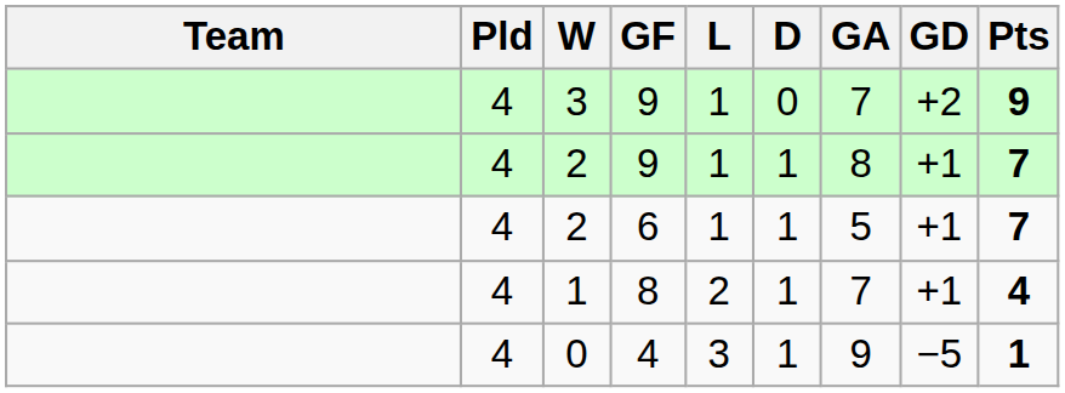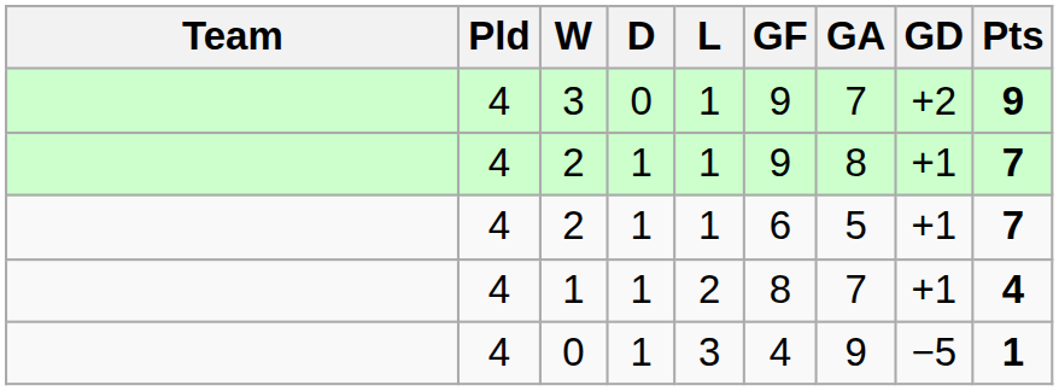columns swapped: D <-> GF
